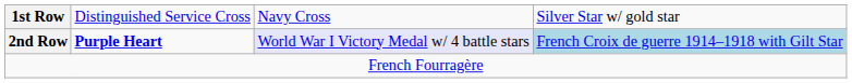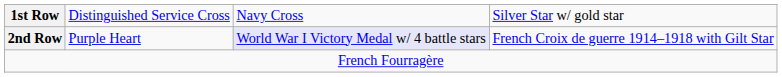2nd Row | column 2: bold -> normal
2nd Row | column 4: lightblue background -> no background
